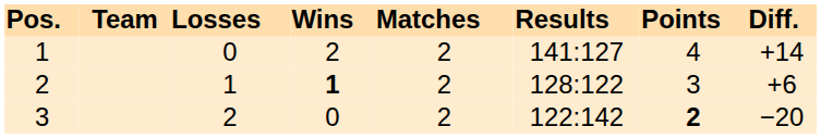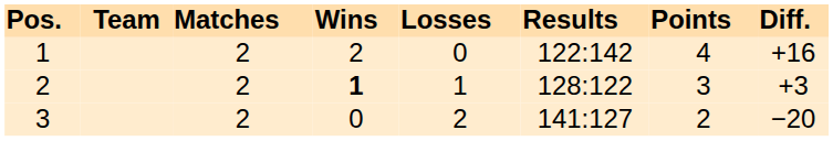columns swapped: Matches <-> Losses
row 2 | Results: 141:127 -> 122:142
row 2 | Diff.: +14 -> +16
row 3 | Diff.: +6 -> +3
row 4 | Results: 122:142 -> 141:127
row 4 | Points: bold -> normal
